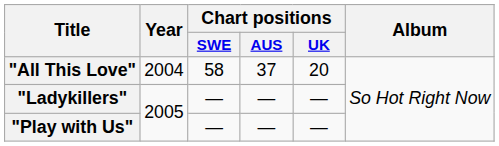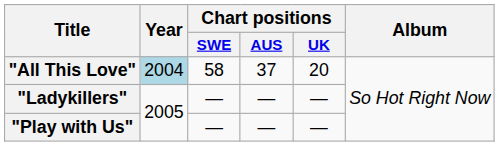"All This Love" | Year: no background -> lightblue background
